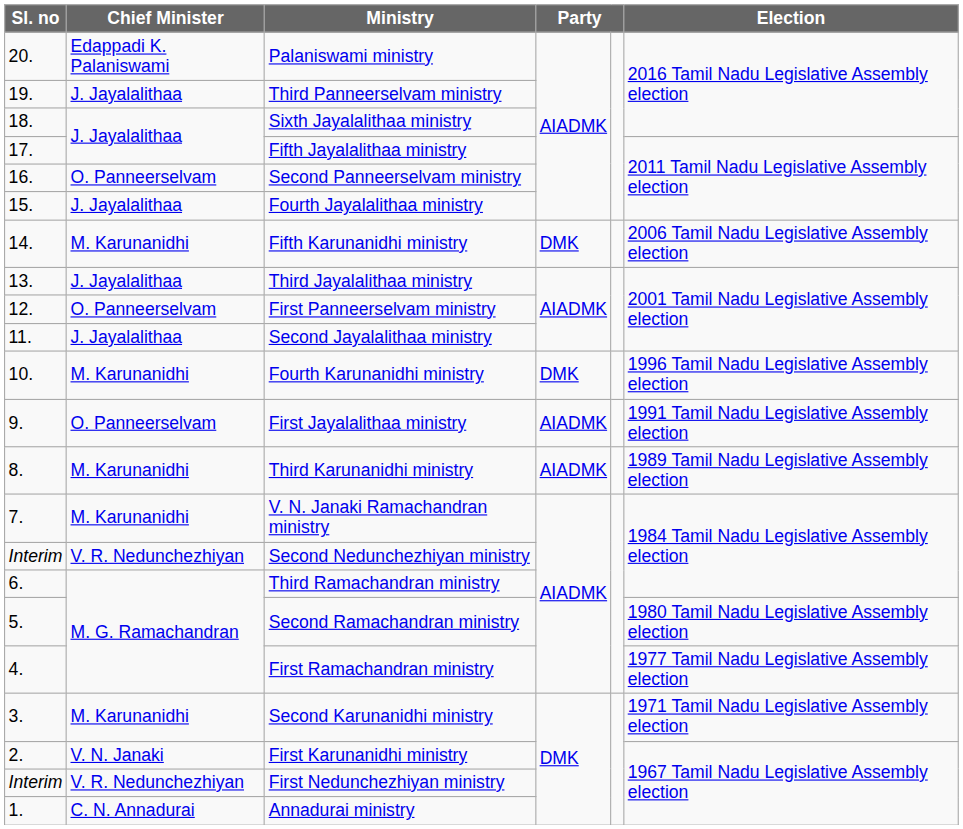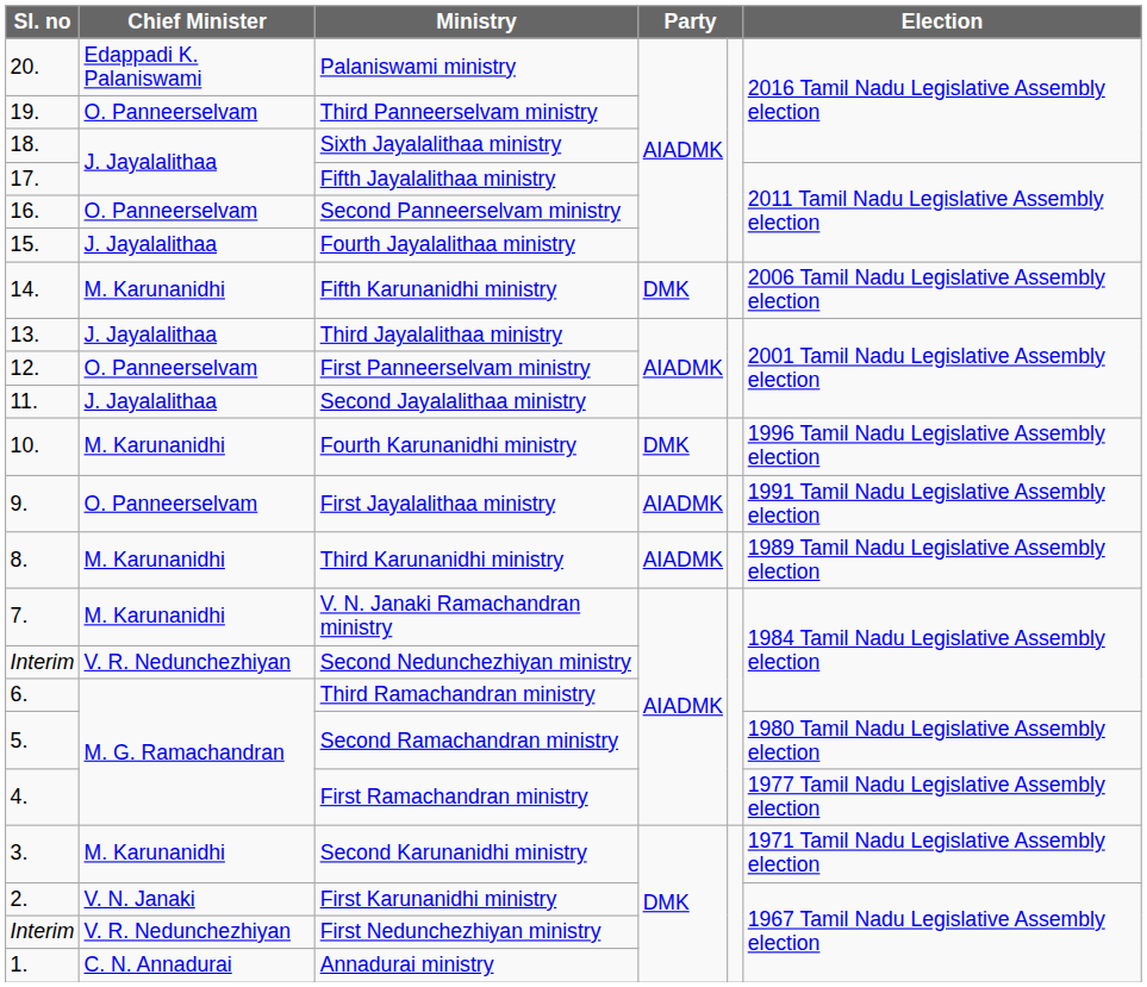Third Panneerselvam ministry | Chief Minister: J. Jayalalithaa -> O. Panneerselvam
